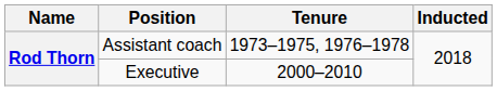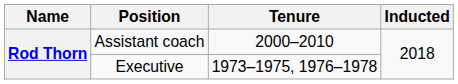Assistant coach | Tenure: 1973–1975, 1976–1978 -> 2000–2010
Executive | Tenure: 2000–2010 -> 1973–1975, 1976–1978
